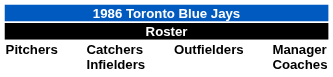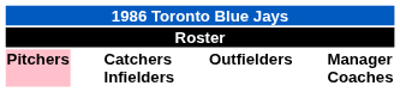Pitchers | column 1: no background -> pink background
